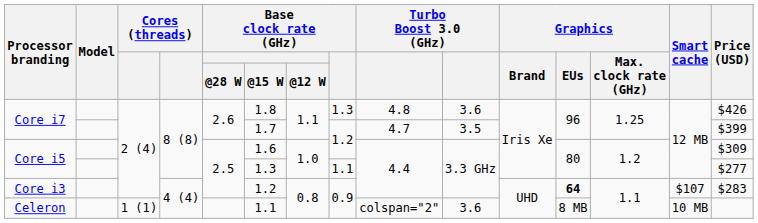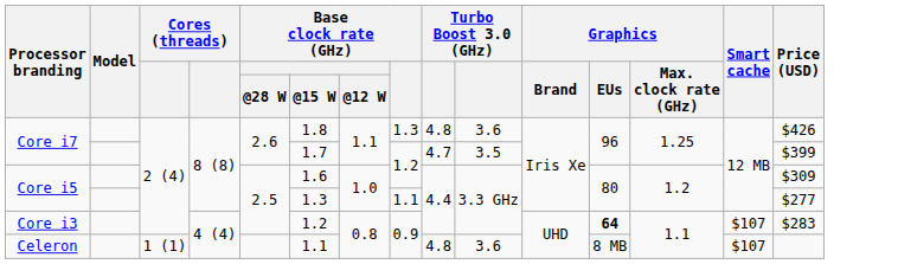Celeron | column 9: colspan="2" -> 4.8
Celeron | Smart cache: 10 MB -> $107
